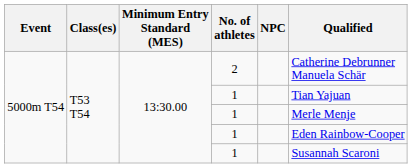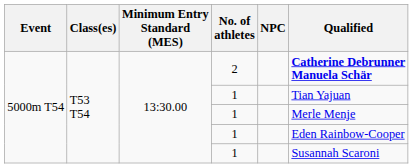2 | Qualified: normal -> bold
